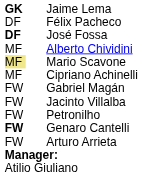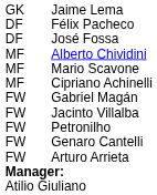Jaime Lema | column 1: bold -> normal
José Fossa | column 1: bold -> normal
Mario Scavone | column 1: khaki background -> no background
Genaro Cantelli | column 1: bold -> normal
